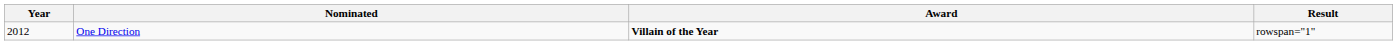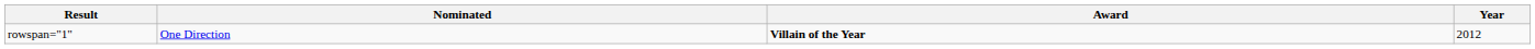columns swapped: Year <-> Result
